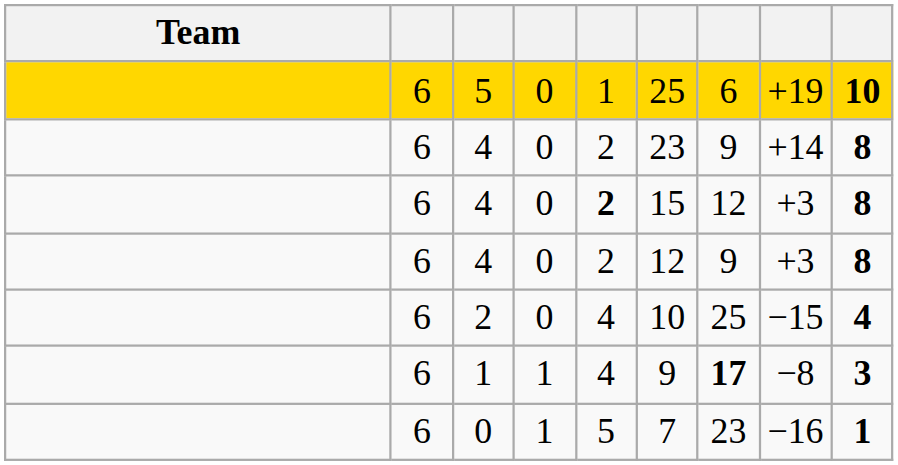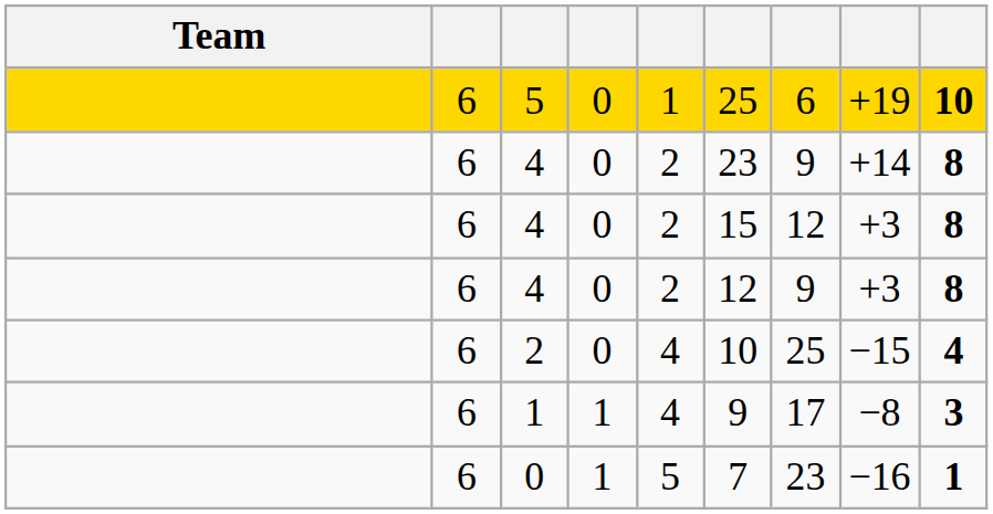row 4 | column 5: bold -> normal
row 7 | column 7: bold -> normal
